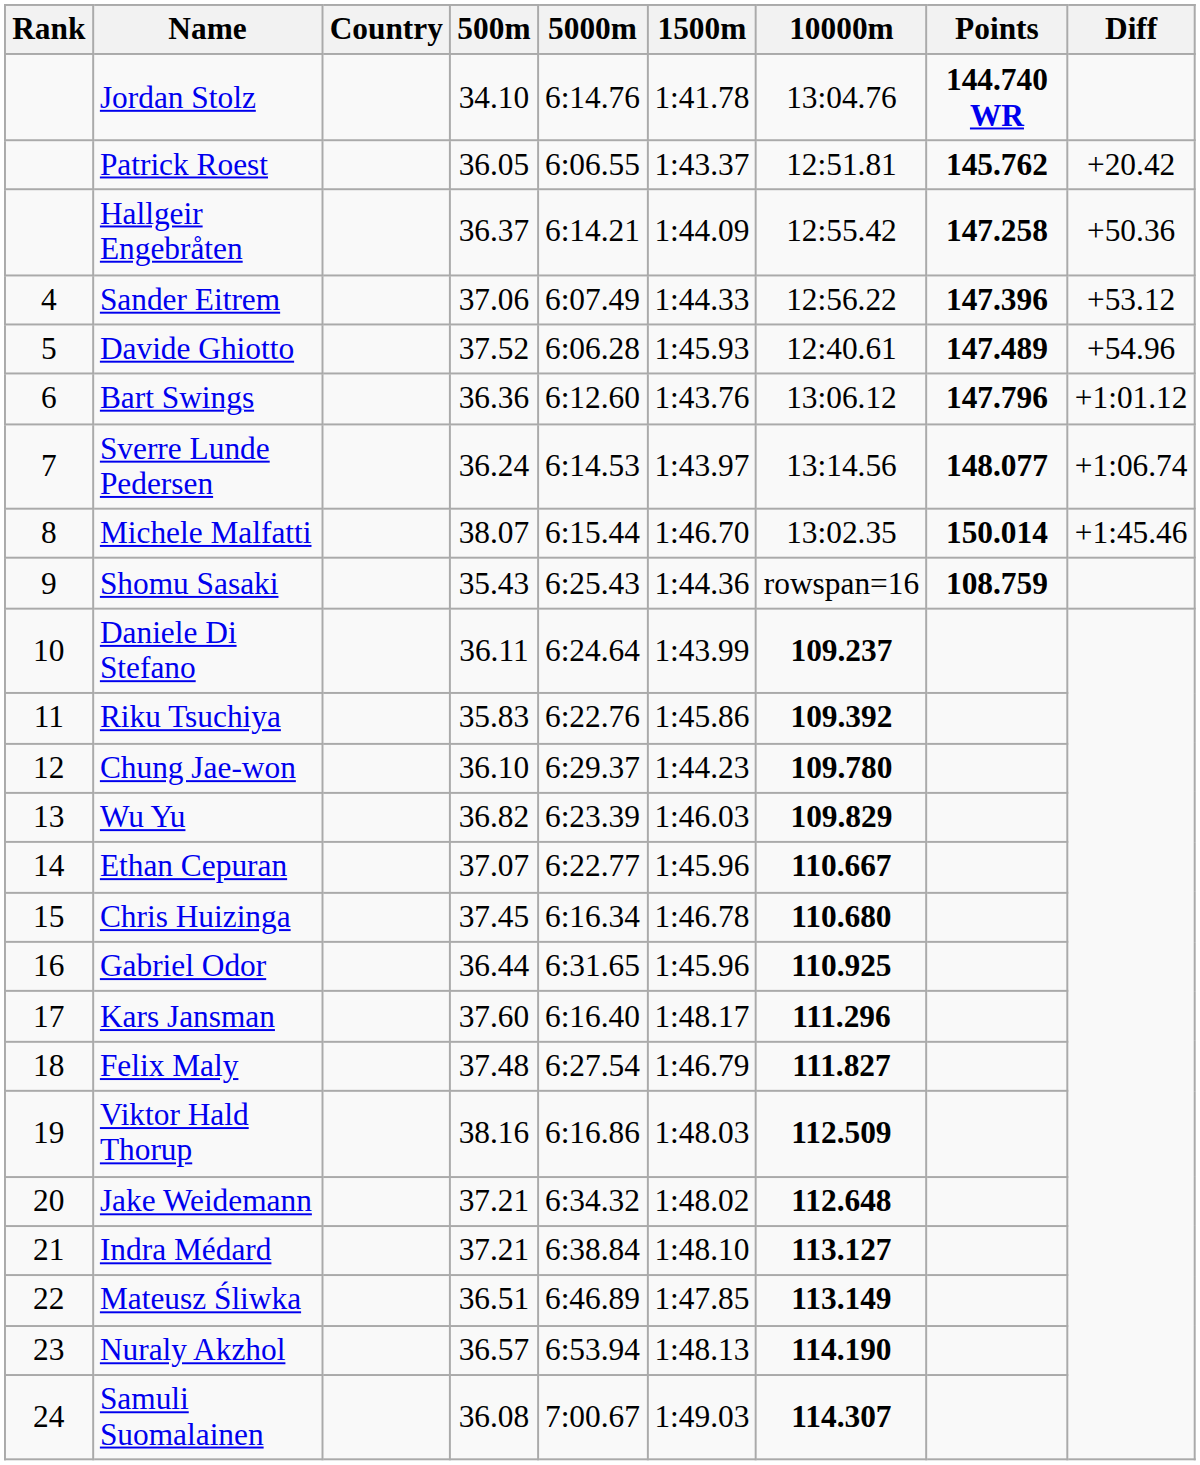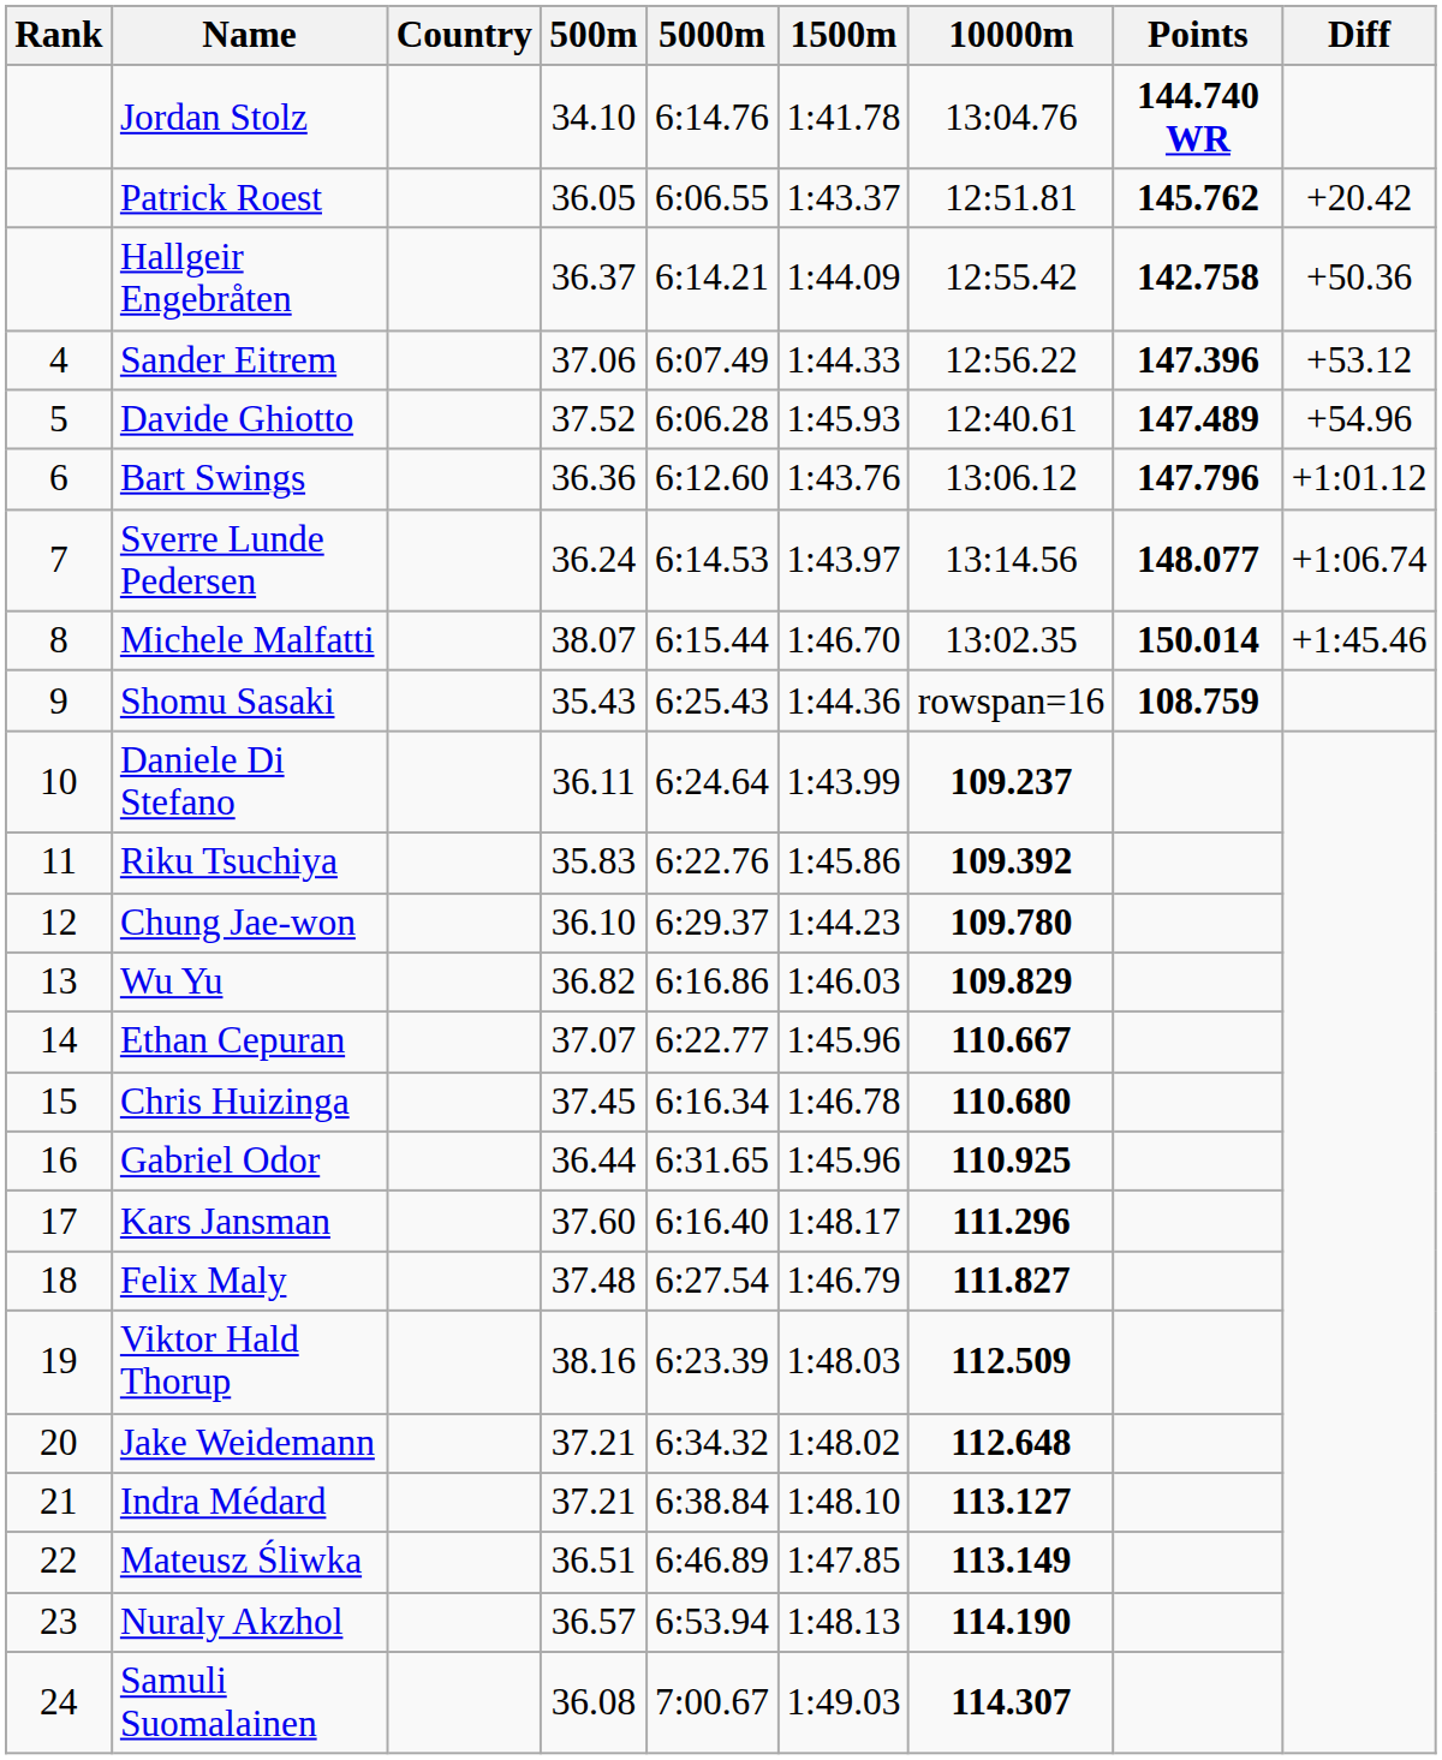Hallgeir Engebråten | Points: 147.258 -> 142.758
Wu Yu | 5000m: 6:23.39 -> 6:16.86
Viktor Hald Thorup | 5000m: 6:16.86 -> 6:23.39
